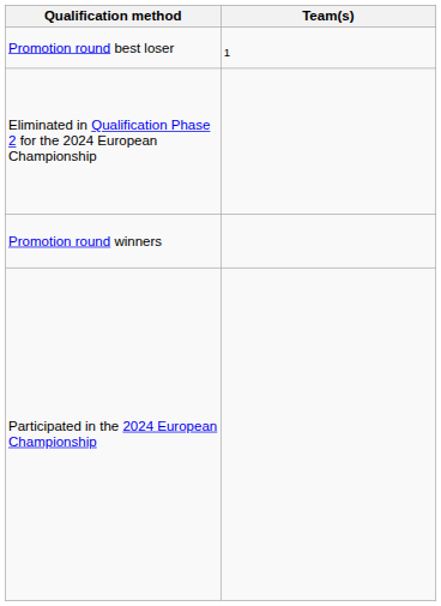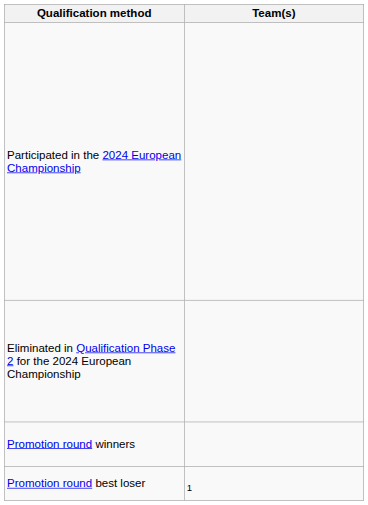rows swapped: Participated in the 2024 European Championship <-> Promotion round best loser
